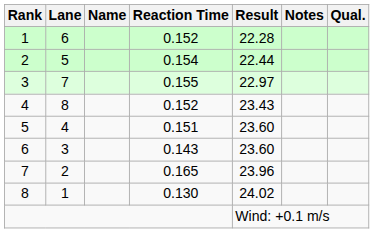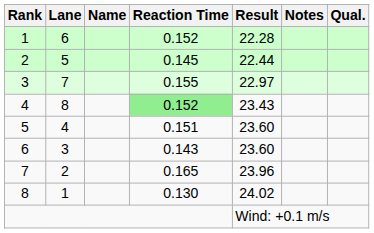row 3 | Reaction Time: 0.154 -> 0.145
row 5 | Reaction Time: no background -> lightgreen background
